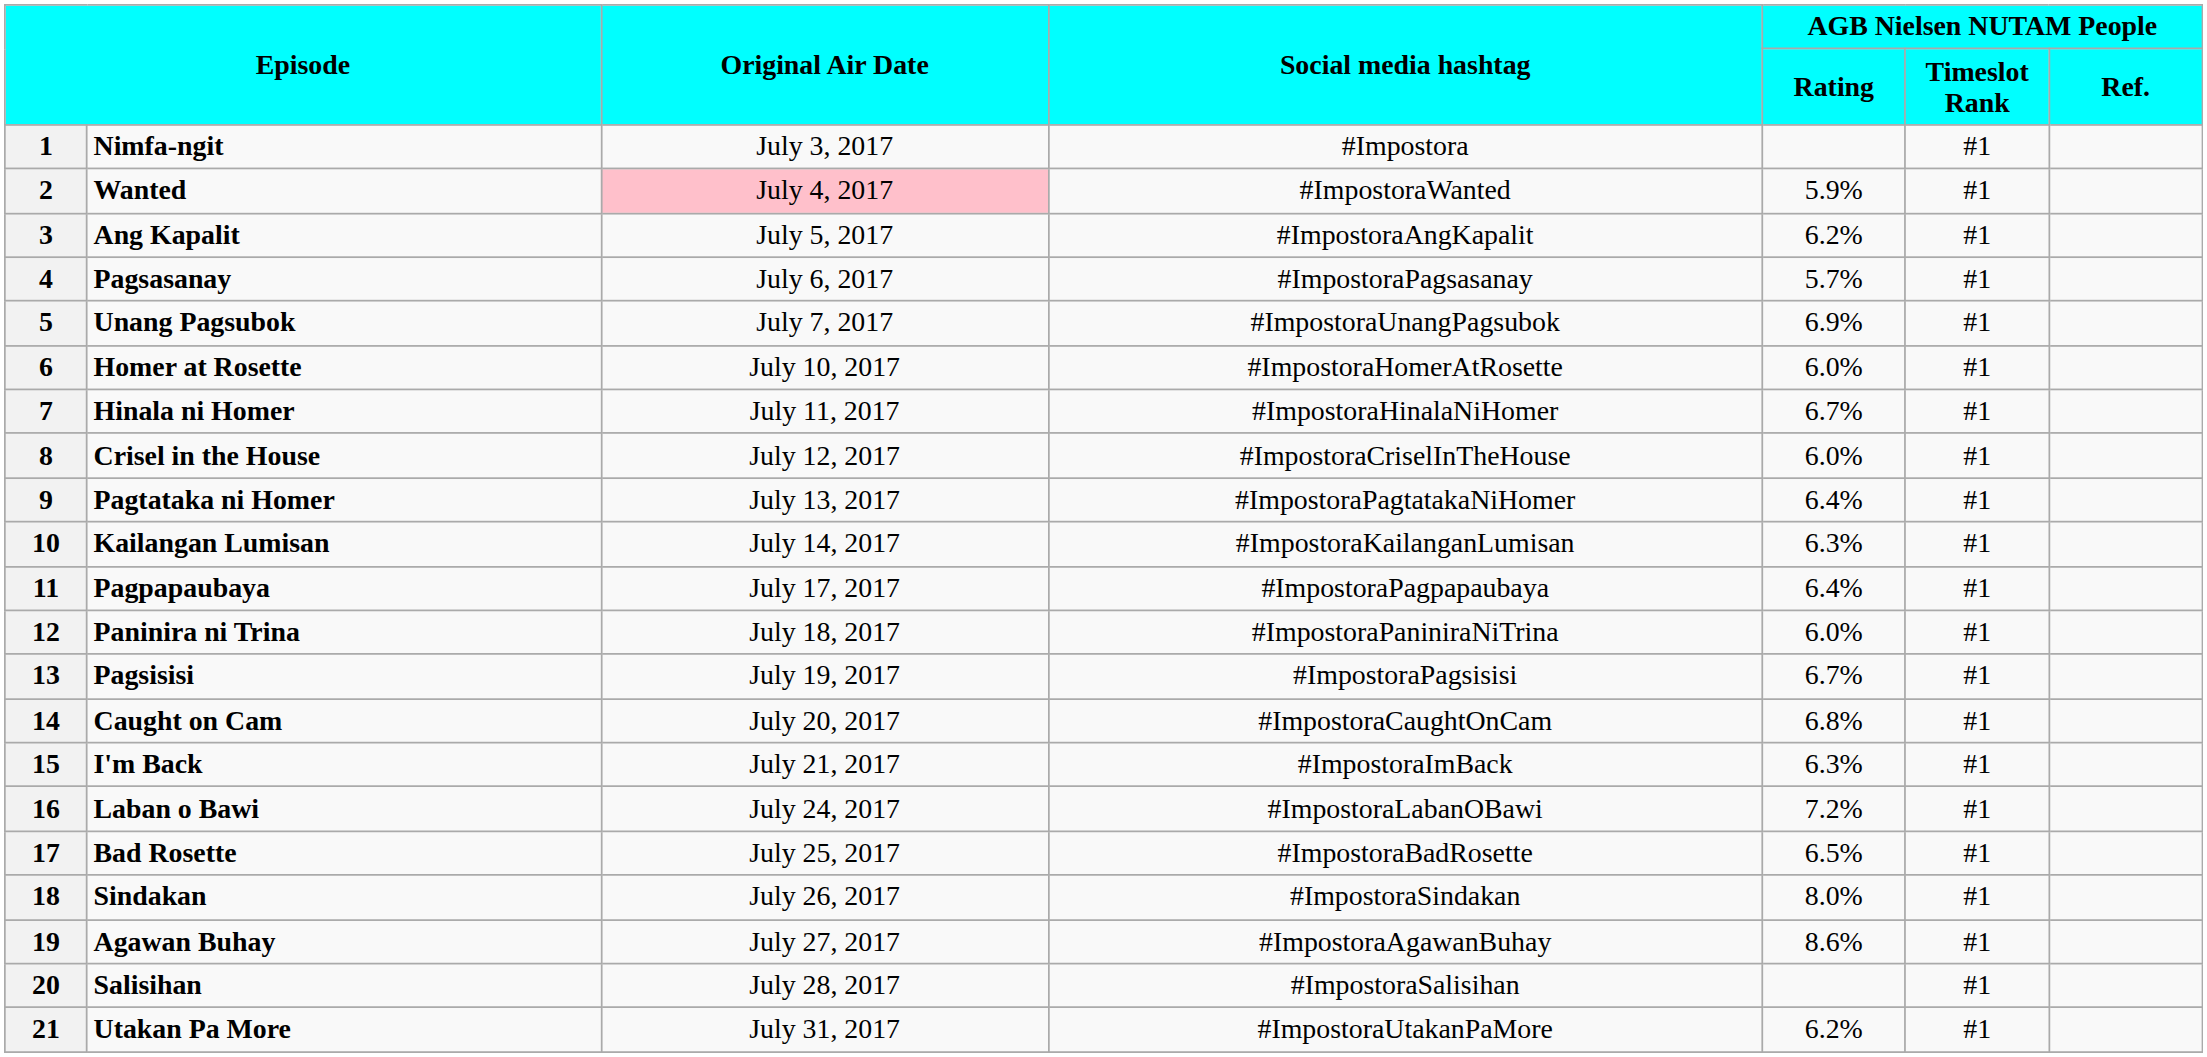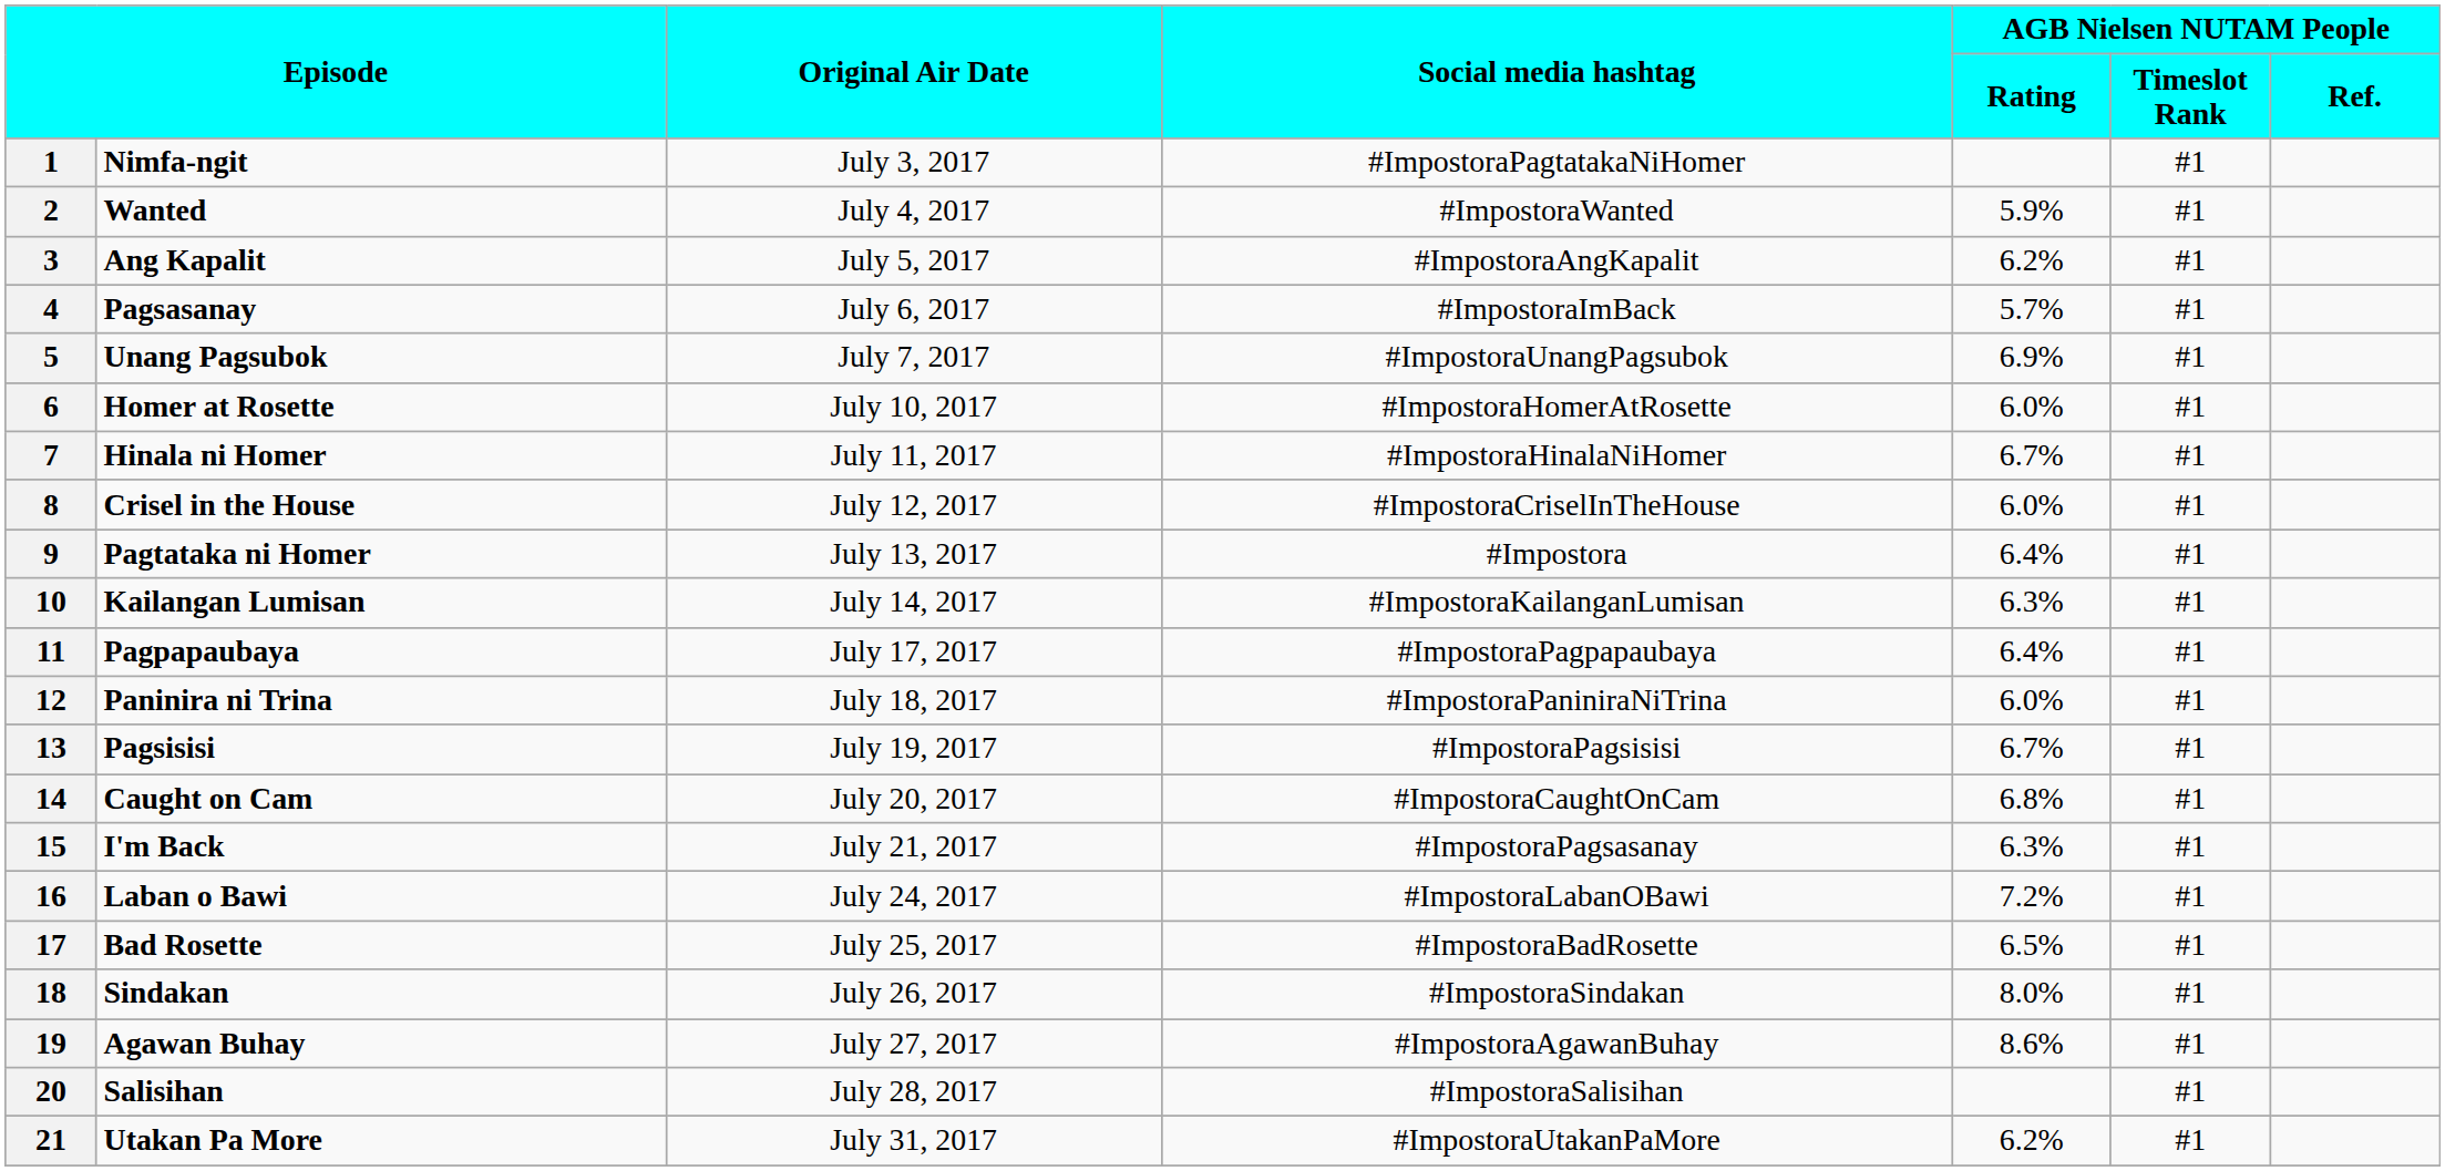1 | Social media hashtag: #Impostora -> #ImpostoraPagtatakaNiHomer
2 | Original Air Date: pink background -> no background
4 | Social media hashtag: #ImpostoraPagsasanay -> #ImpostoraImBack
9 | Social media hashtag: #ImpostoraPagtatakaNiHomer -> #Impostora
15 | Social media hashtag: #ImpostoraImBack -> #ImpostoraPagsasanay
